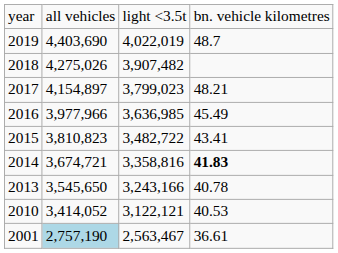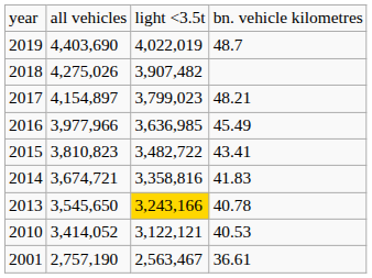2014 | column 4: bold -> normal
2013 | column 3: no background -> gold background
2001 | column 2: lightblue background -> no background
